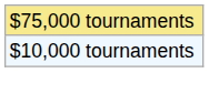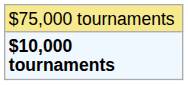row 2 | column 1: normal -> bold
